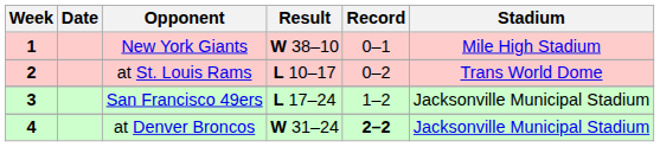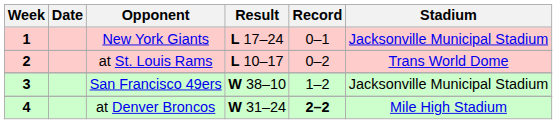New York Giants | Result: W 38–10 -> L 17–24
New York Giants | Stadium: Mile High Stadium -> Jacksonville Municipal Stadium
San Francisco 49ers | Result: L 17–24 -> W 38–10
at Denver Broncos | Stadium: Jacksonville Municipal Stadium -> Mile High Stadium
